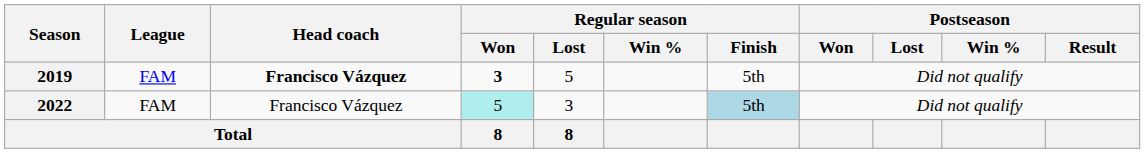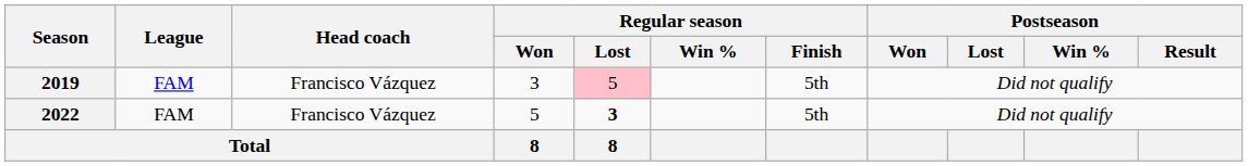2019 | Head coach: bold -> normal
2019 | Regular season / Won: bold -> normal
2019 | Regular season / Lost: no background -> pink background
2022 | Regular season / Won: paleturquoise background -> no background
2022 | Regular season / Lost: normal -> bold
2022 | Regular season / Finish: lightblue background -> no background
